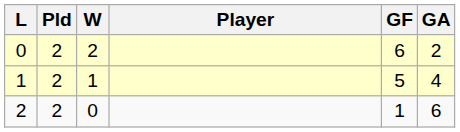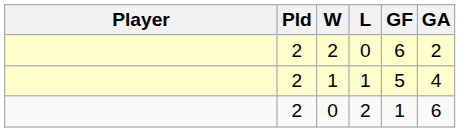columns swapped: Player <-> L
